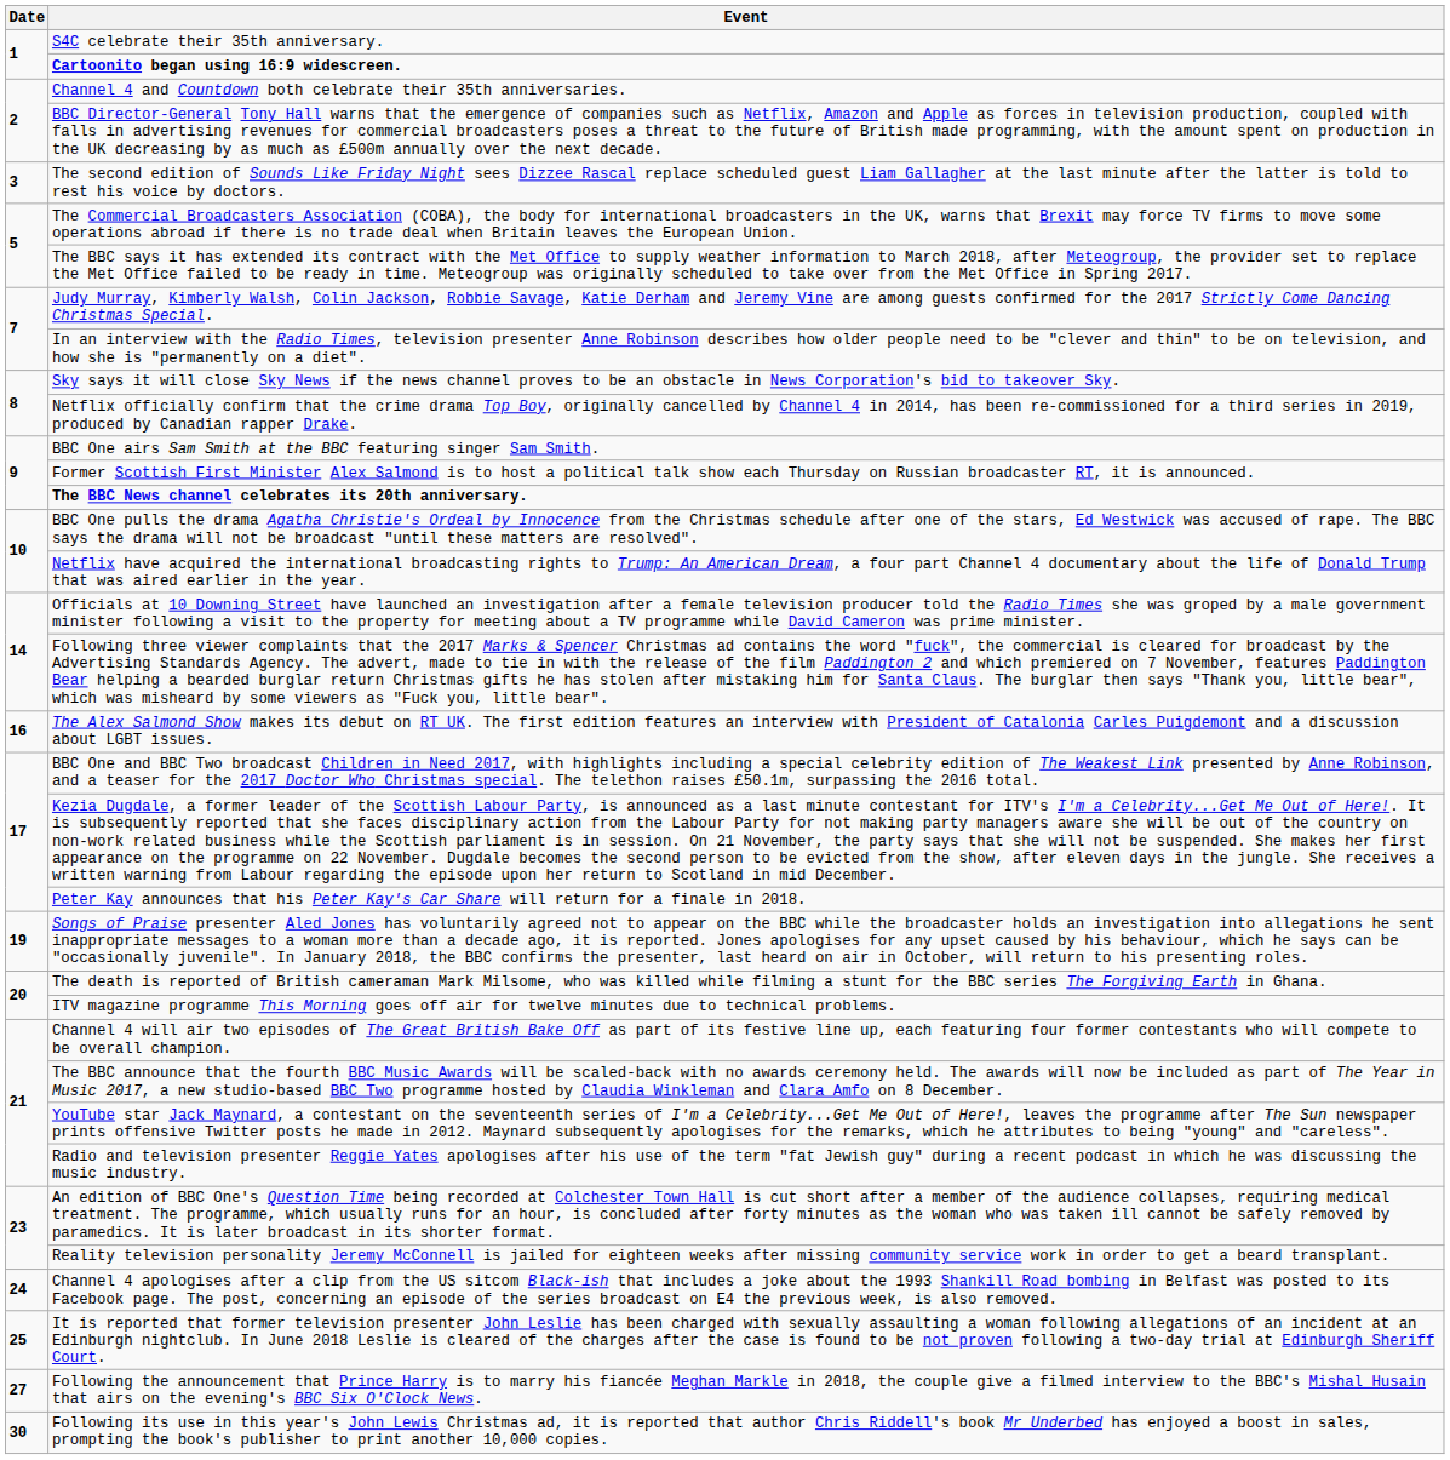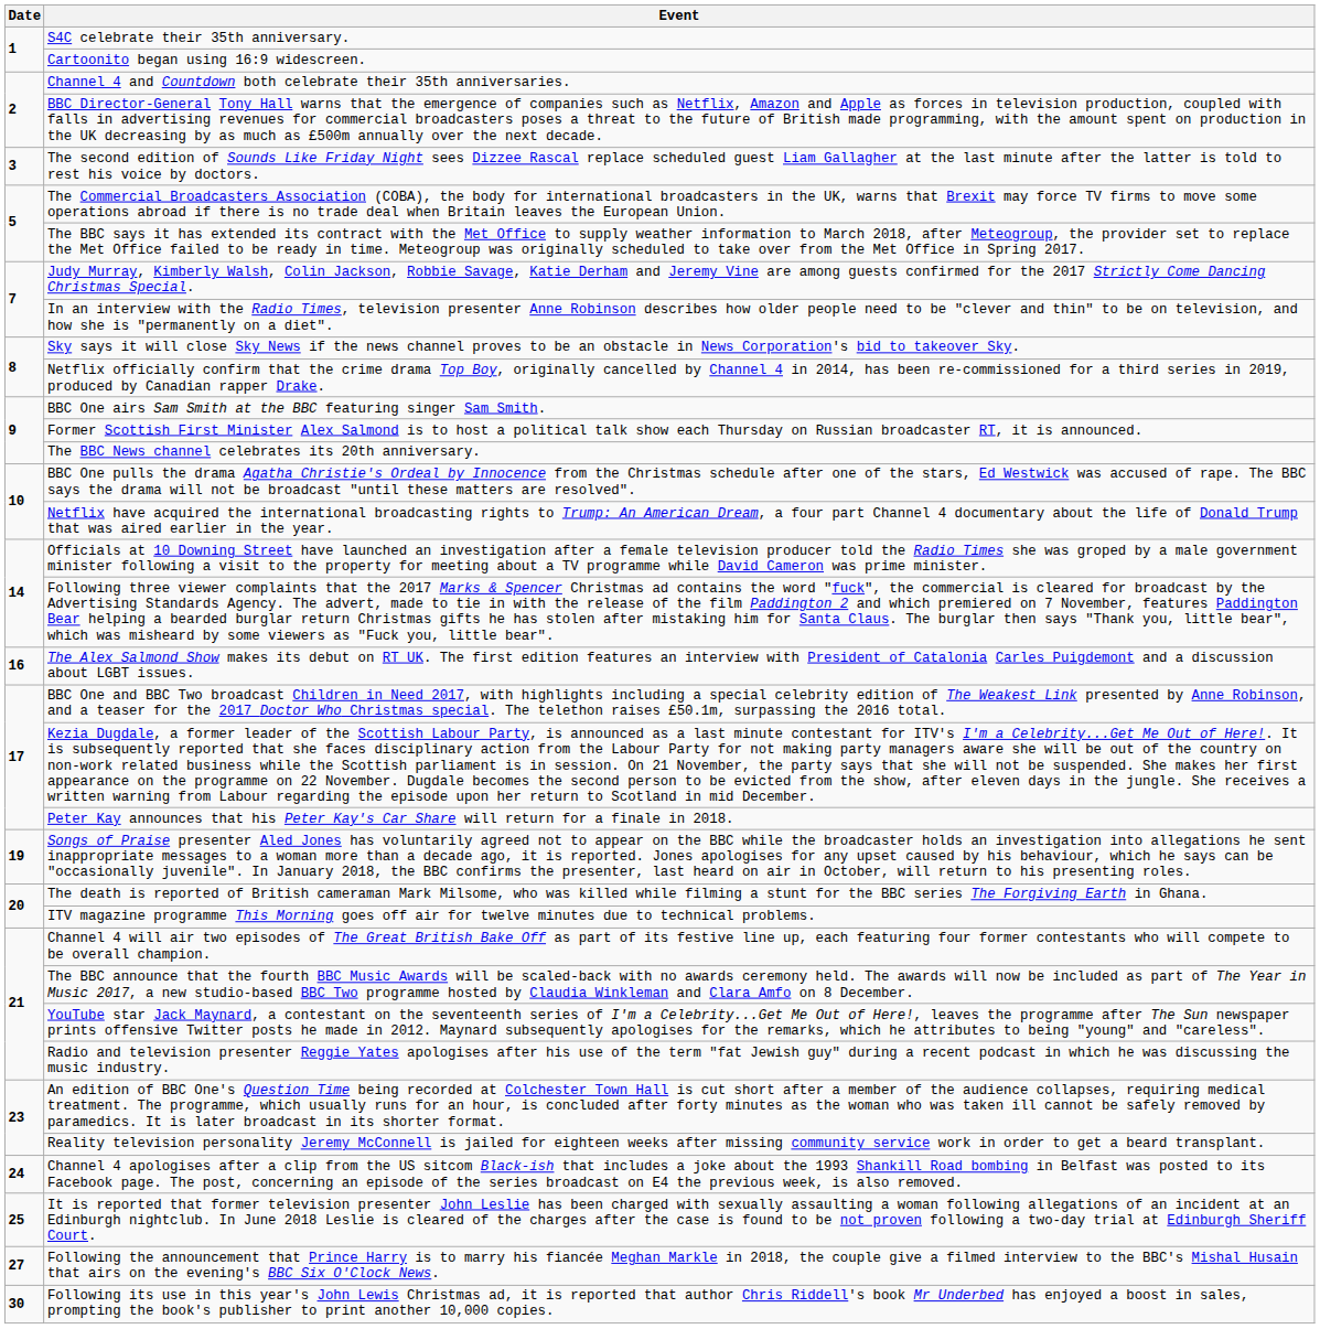Cartoonito began using 16:9 widescreen. | Event: bold -> normal
The BBC News channel celebrates its 20th anniversary. | Event: bold -> normal
